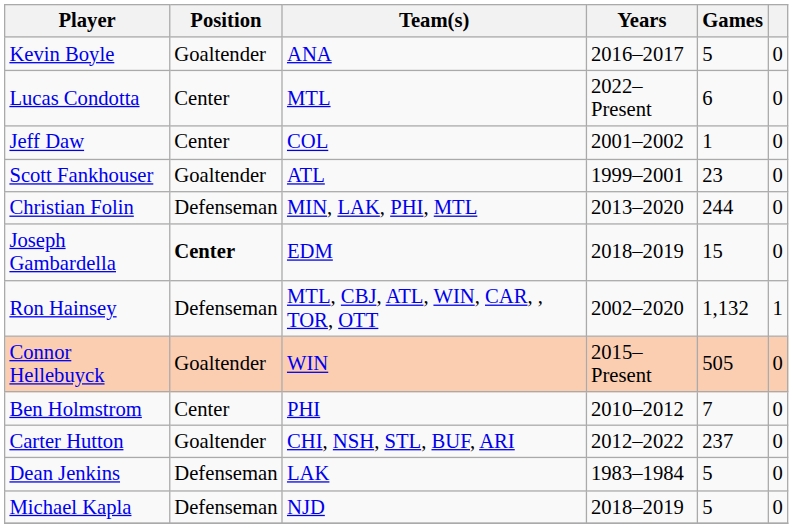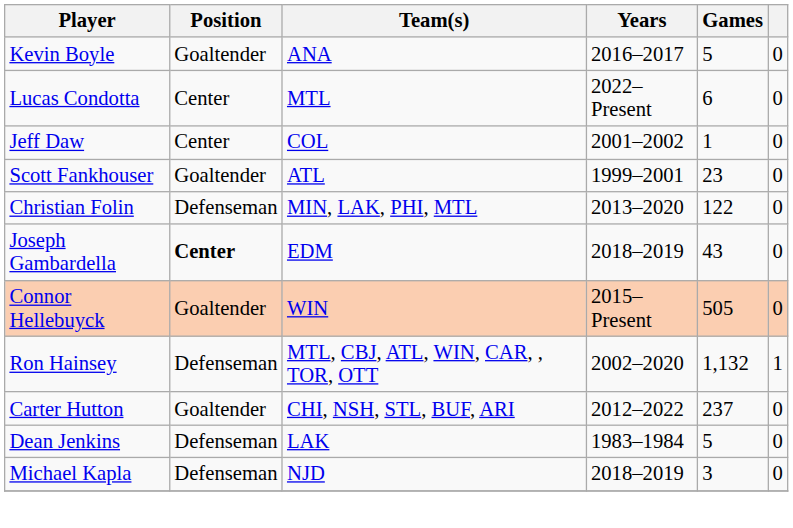Christian Folin | Games: 244 -> 122
Joseph Gambardella | Games: 15 -> 43
rows swapped: Ron Hainsey <-> Connor Hellebuyck
- row: Ben Holmstrom | Center | PHI | 2010–2012 | 7 | 0
Michael Kapla | Games: 5 -> 3
